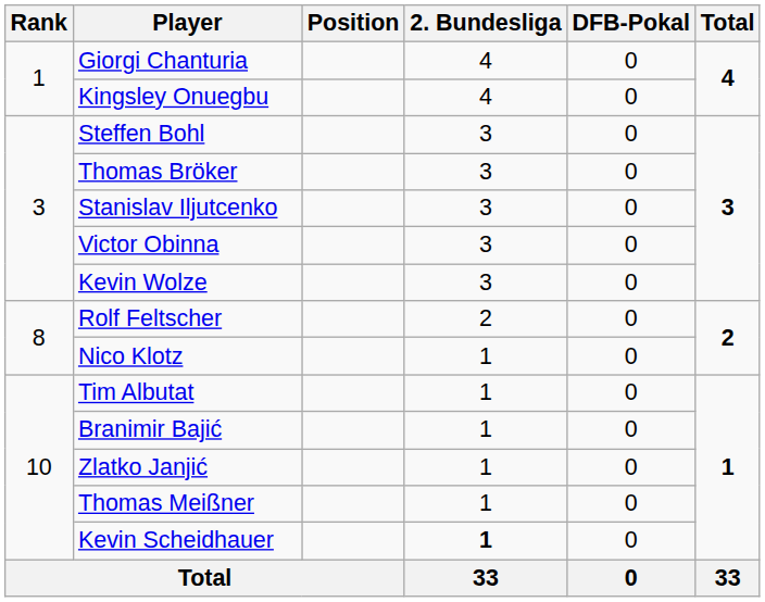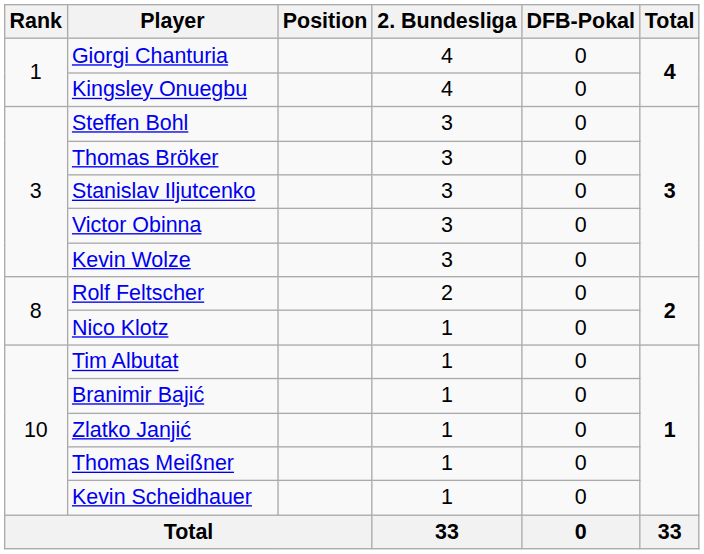Kevin Scheidhauer | 2. Bundesliga: bold -> normal
